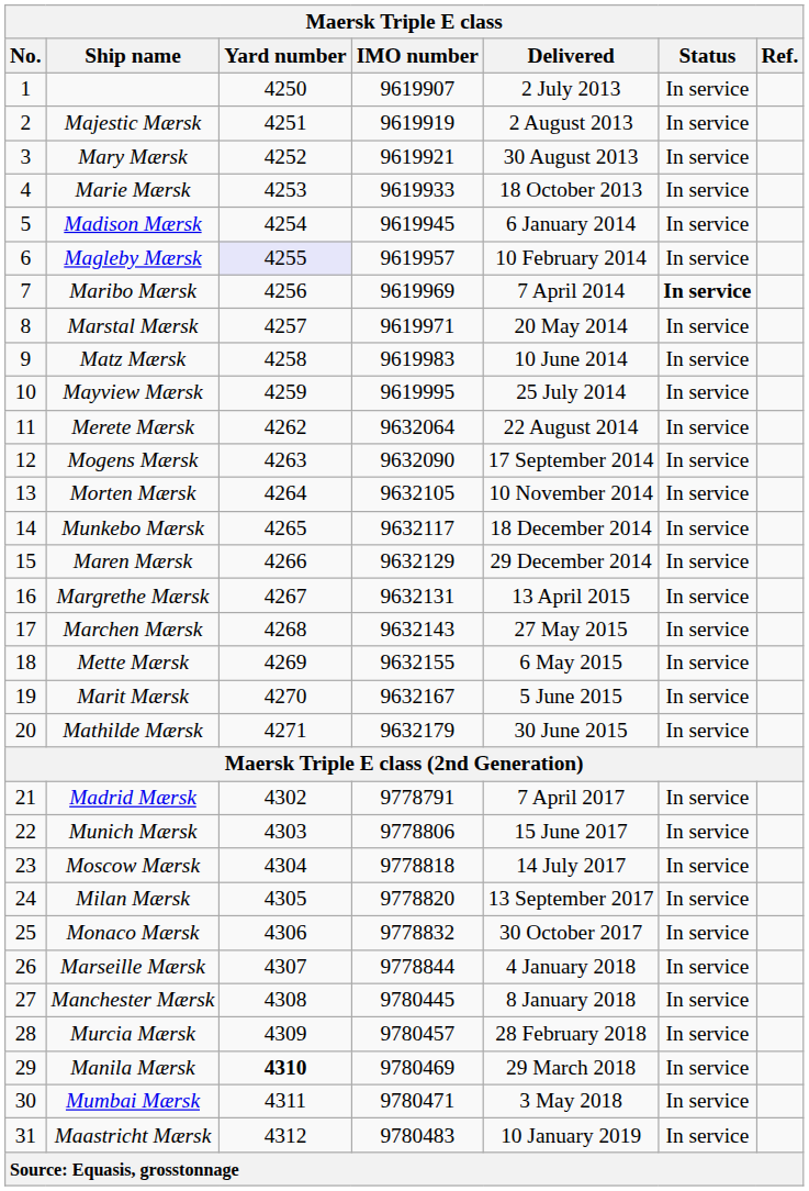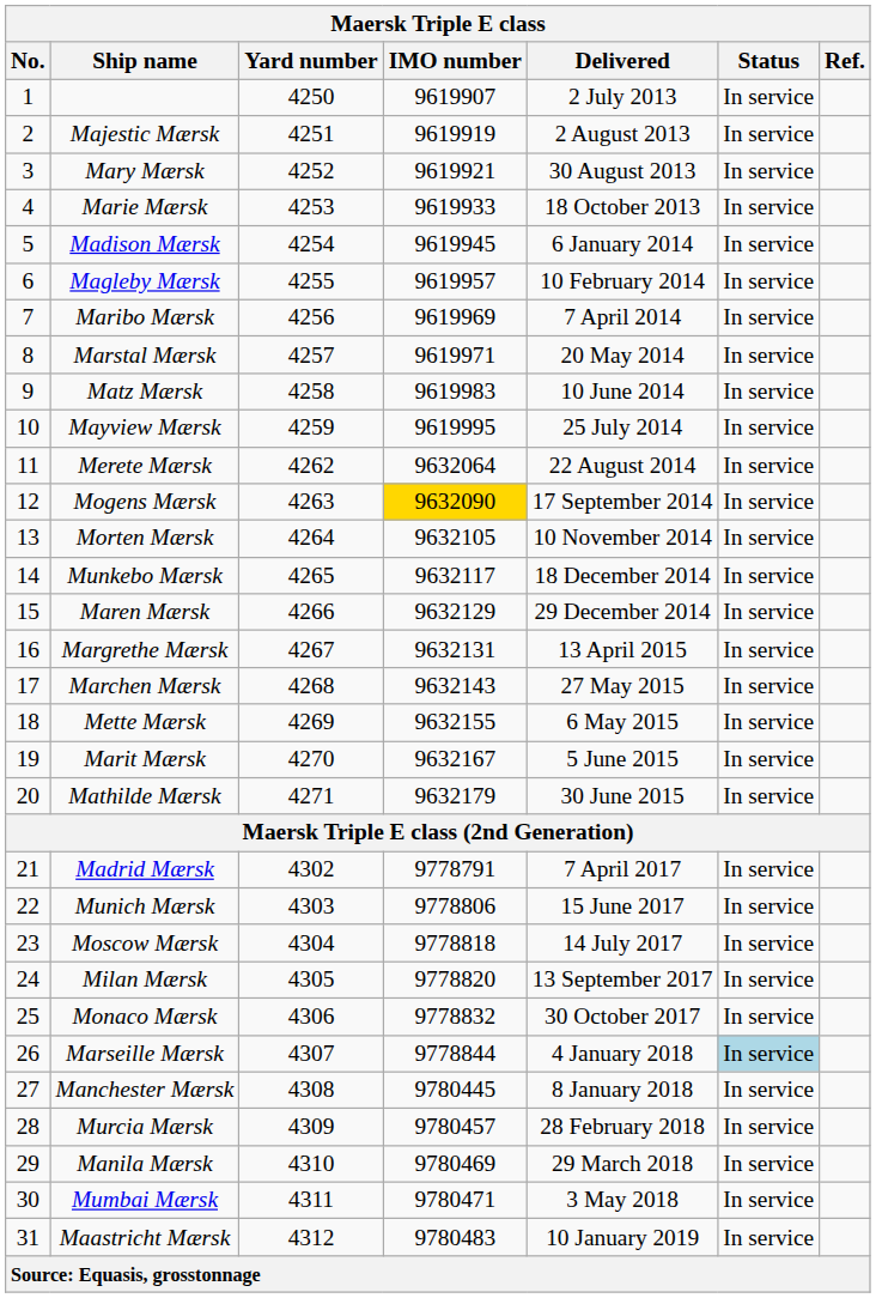Magleby Mærsk | Yard number: lavender background -> no background
Maribo Mærsk | Status: bold -> normal
Mogens Mærsk | IMO number: no background -> gold background
Marseille Mærsk | Status: no background -> lightblue background
Manila Mærsk | Yard number: bold -> normal
